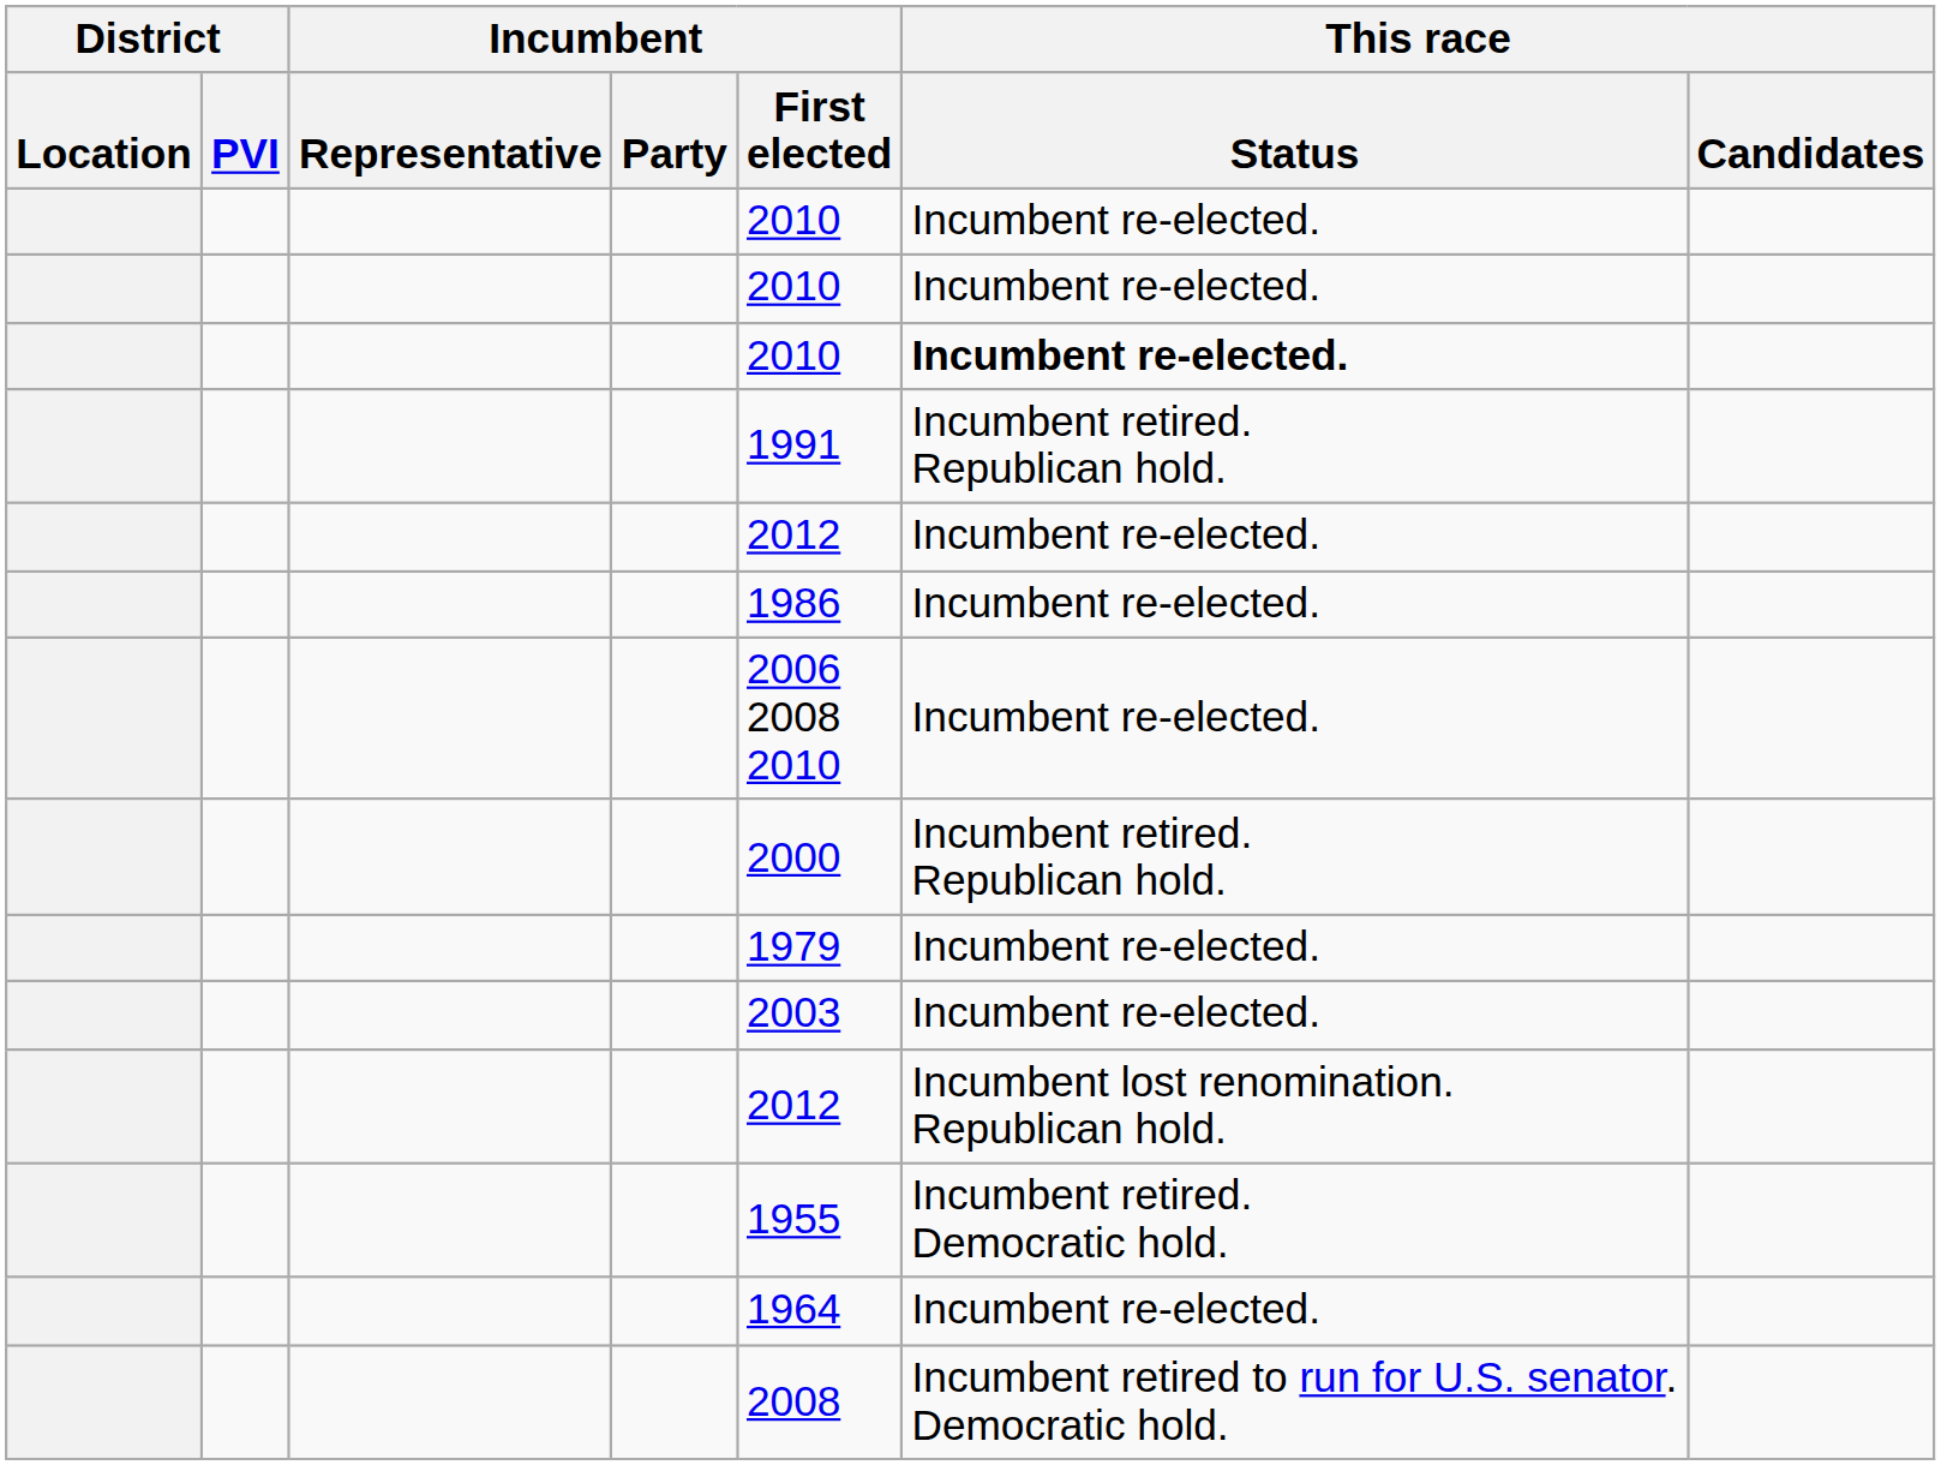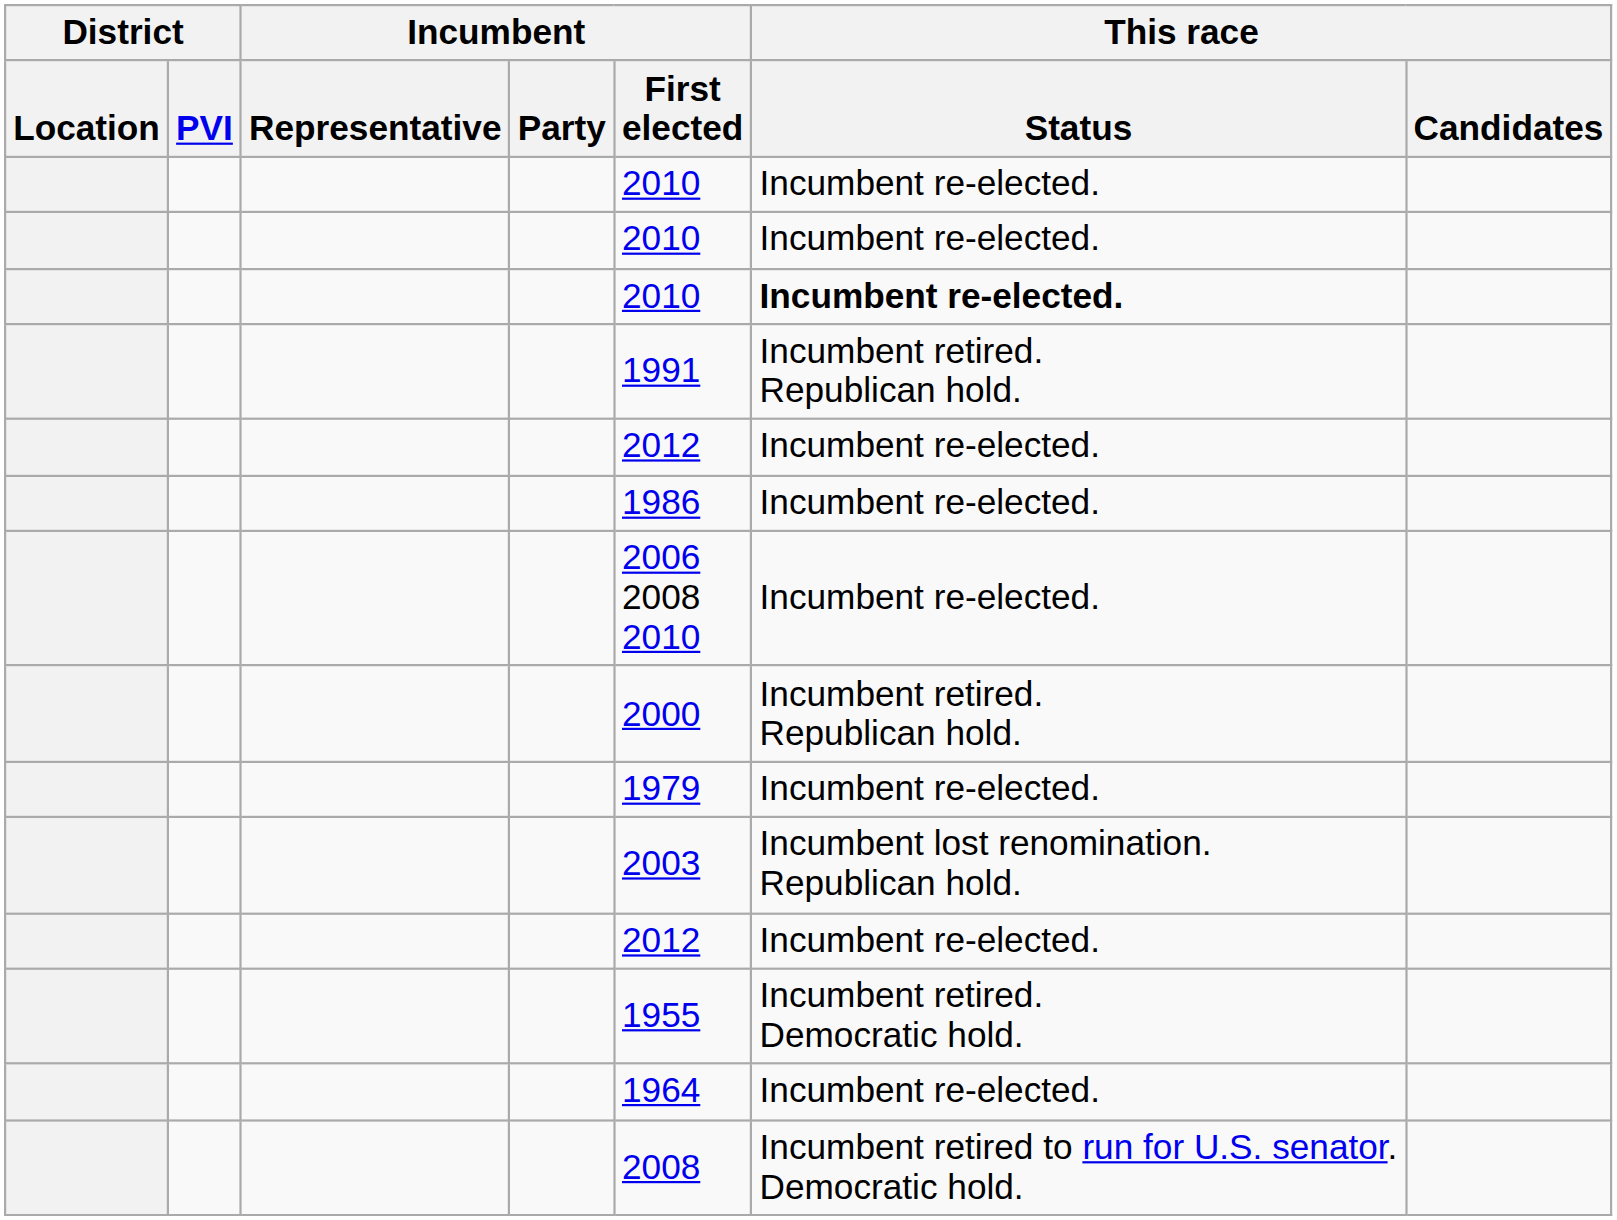row 12 | This race / Status: Incumbent re-elected. -> Incumbent lost renomination. Republican hold.
row 13 | This race / Status: Incumbent lost renomination. Republican hold. -> Incumbent re-elected.
